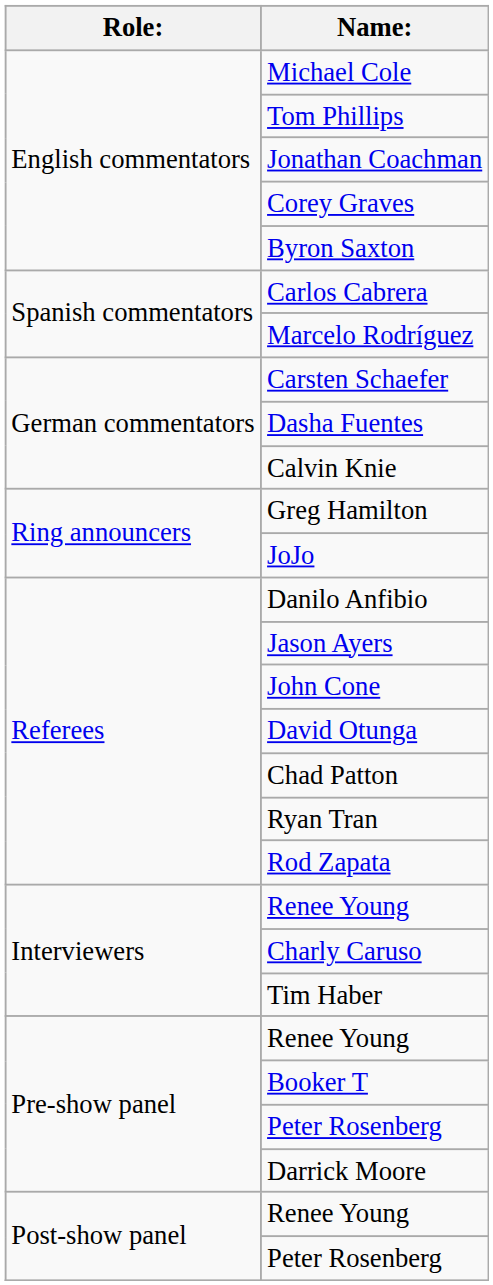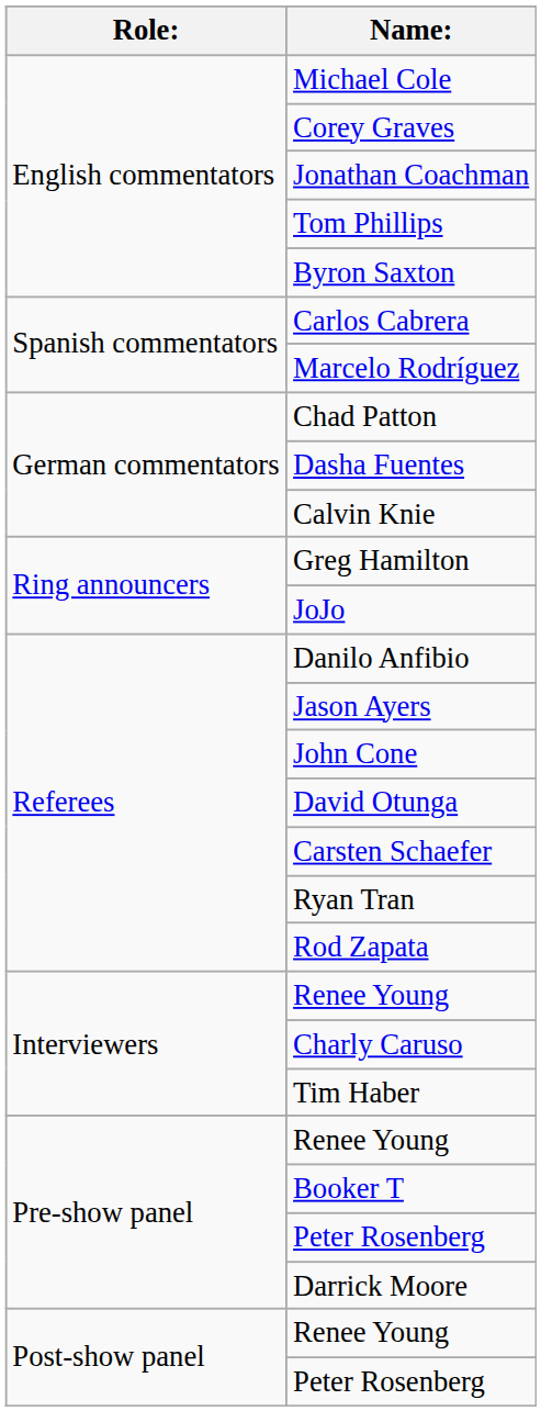row 3 | Name:: Tom Phillips -> Corey Graves
row 5 | Name:: Corey Graves -> Tom Phillips
row 9 | Name:: Carsten Schaefer -> Chad Patton
row 18 | Name:: Chad Patton -> Carsten Schaefer
